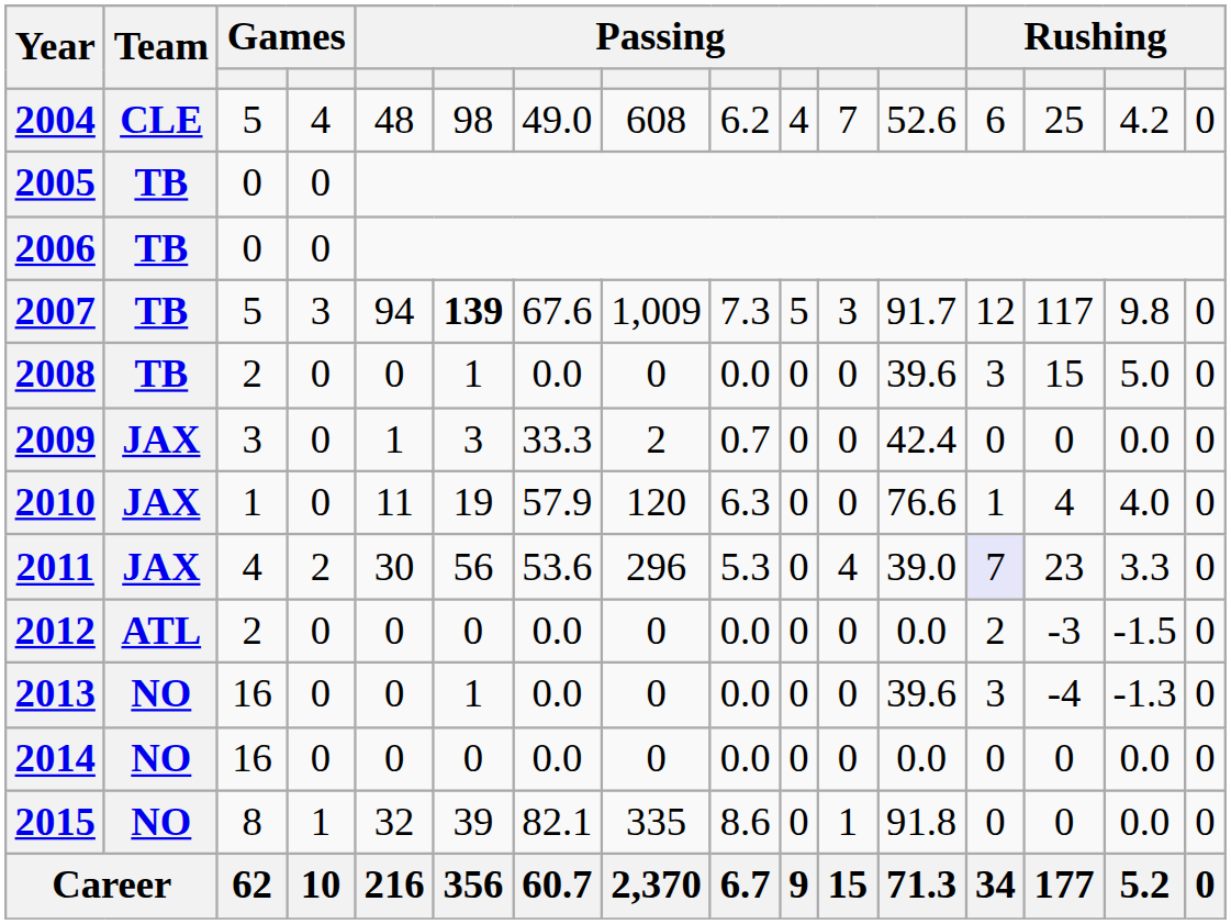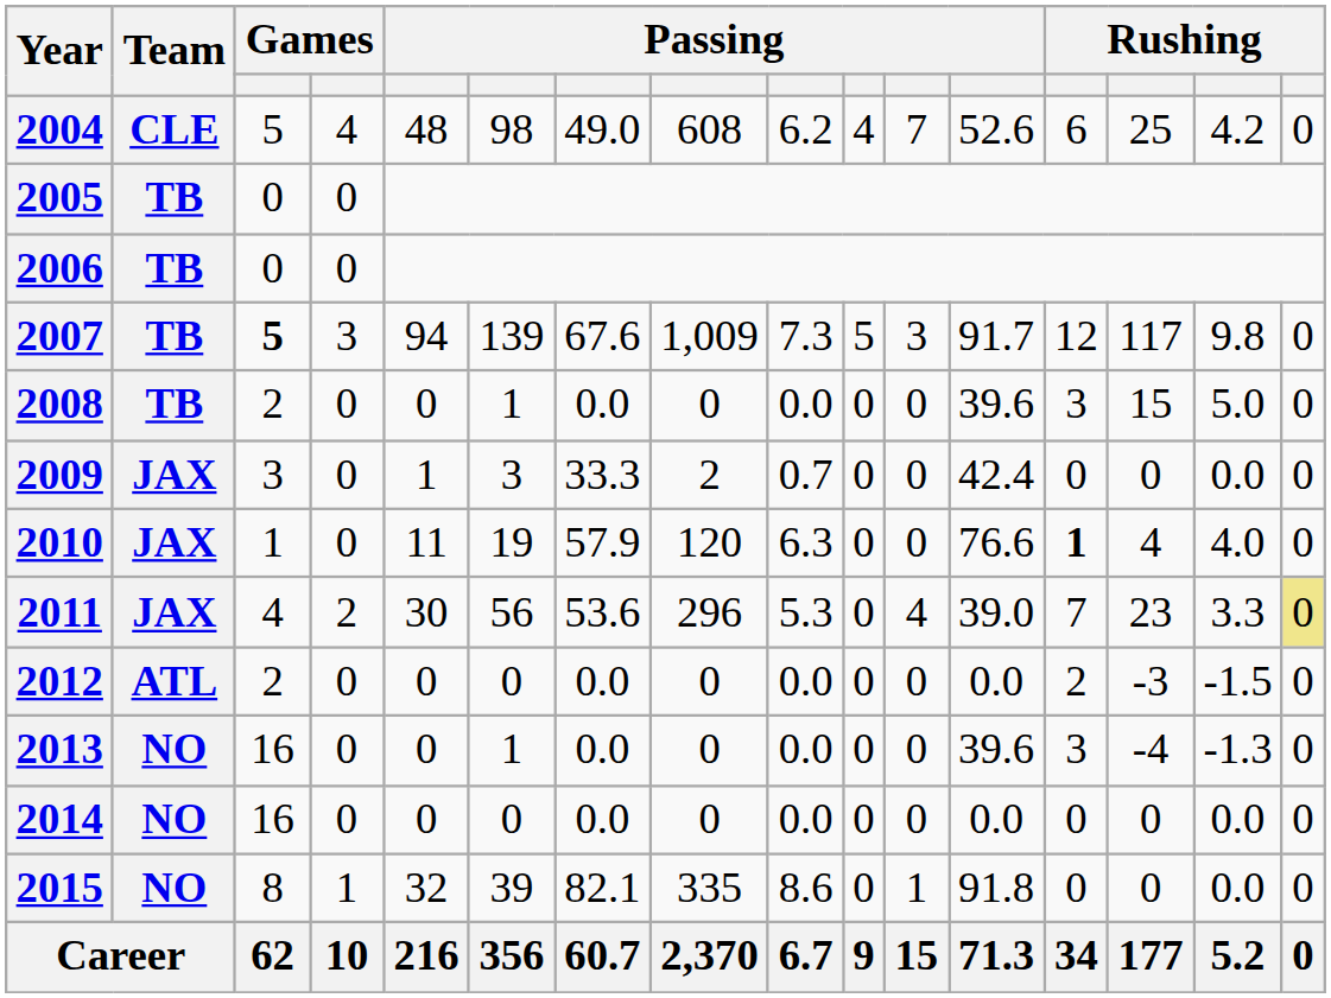2007 | column 3: normal -> bold
2007 | column 6: bold -> normal
2010 | column 13: normal -> bold
2011 | column 13: lavender background -> no background
2011 | column 16: no background -> khaki background
